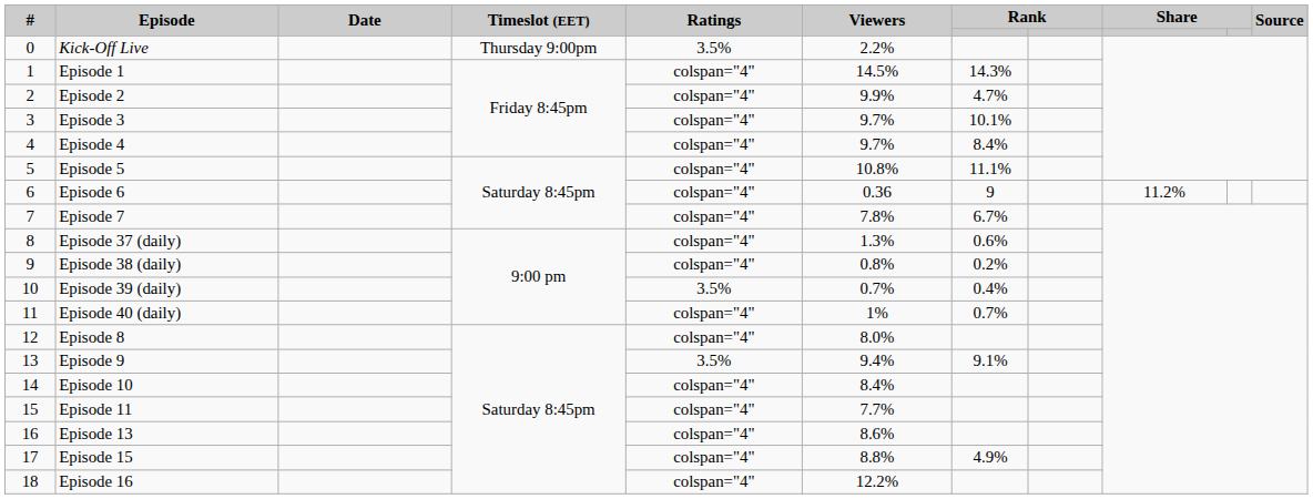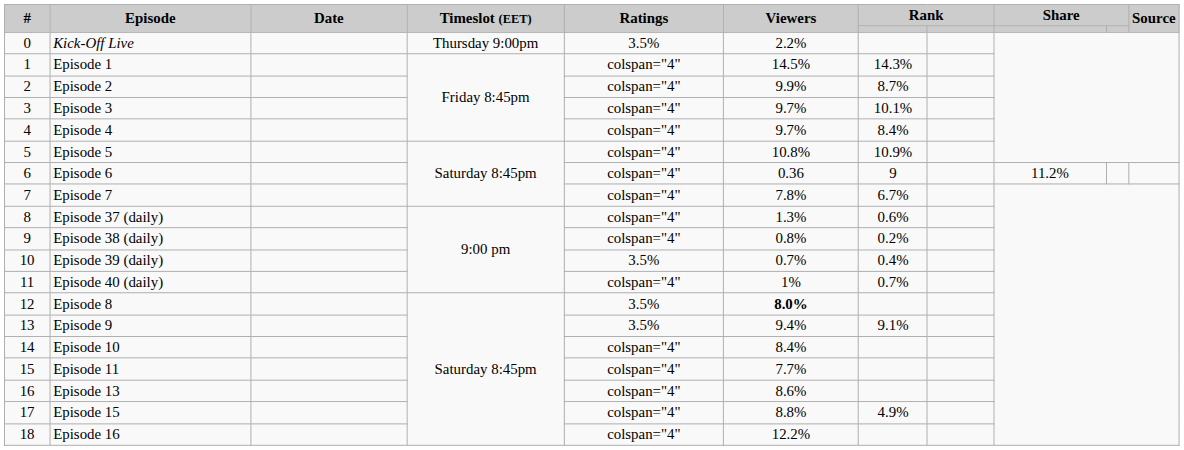Episode 2 | column 7: 4.7% -> 8.7%
Episode 5 | column 7: 11.1% -> 10.9%
Episode 8 | Ratings: colspan="4" -> 3.5%
Episode 8 | Viewers: normal -> bold
